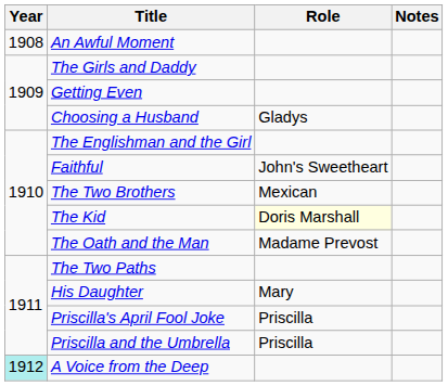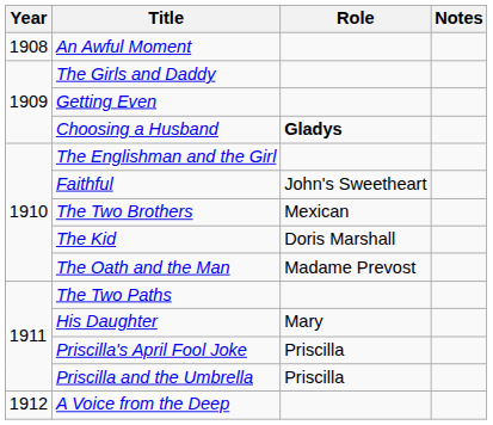Choosing a Husband | Role: normal -> bold
The Kid | Role: lightyellow background -> no background
A Voice from the Deep | Year: paleturquoise background -> no background
